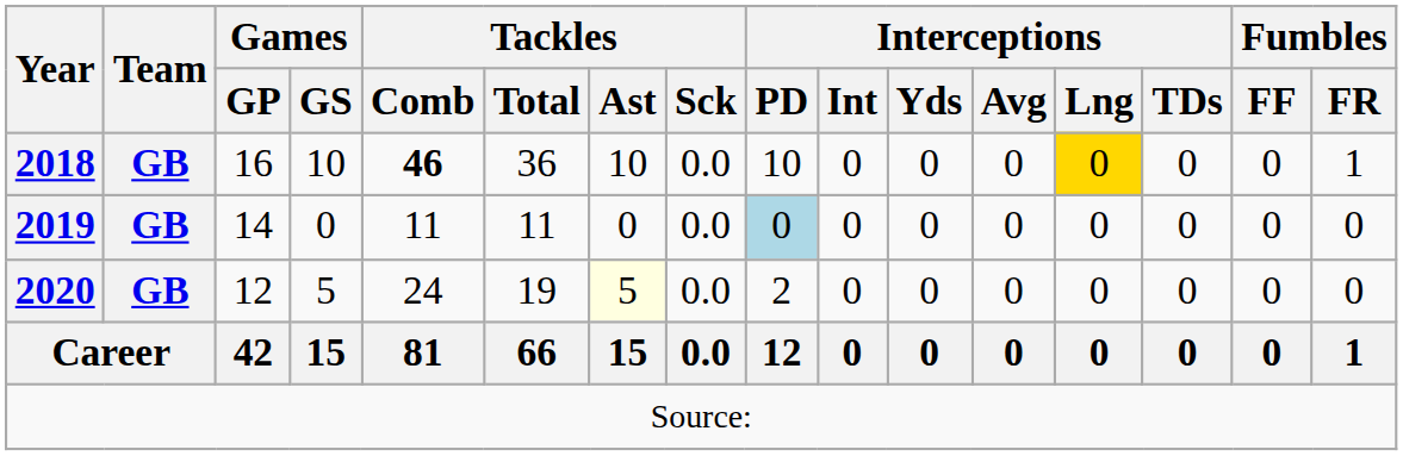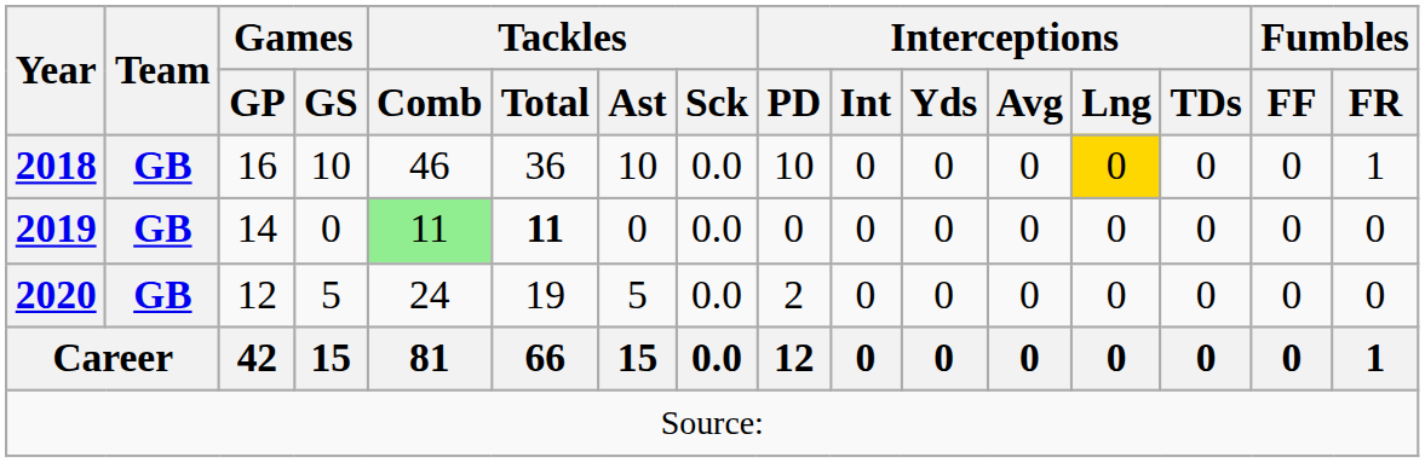2018 | Tackles / Comb: bold -> normal
2019 | Tackles / Comb: no background -> lightgreen background
2019 | Tackles / Total: normal -> bold
2019 | Interceptions / PD: lightblue background -> no background
2020 | Tackles / Ast: lightyellow background -> no background
